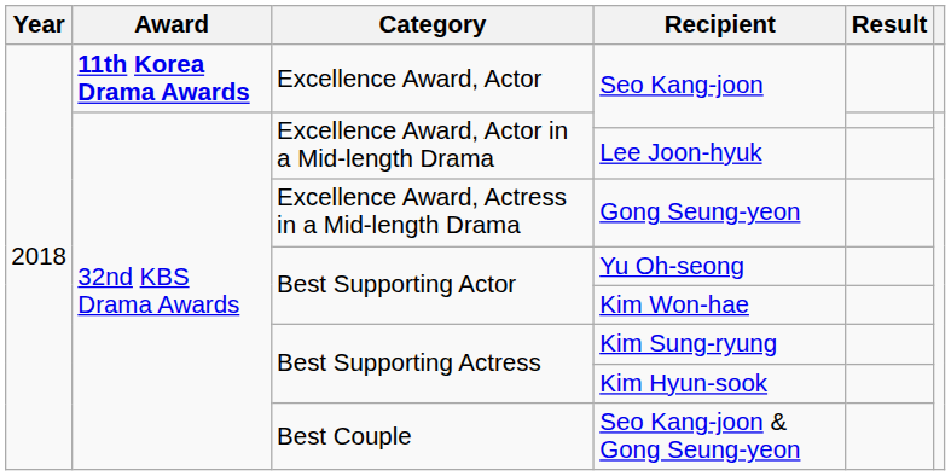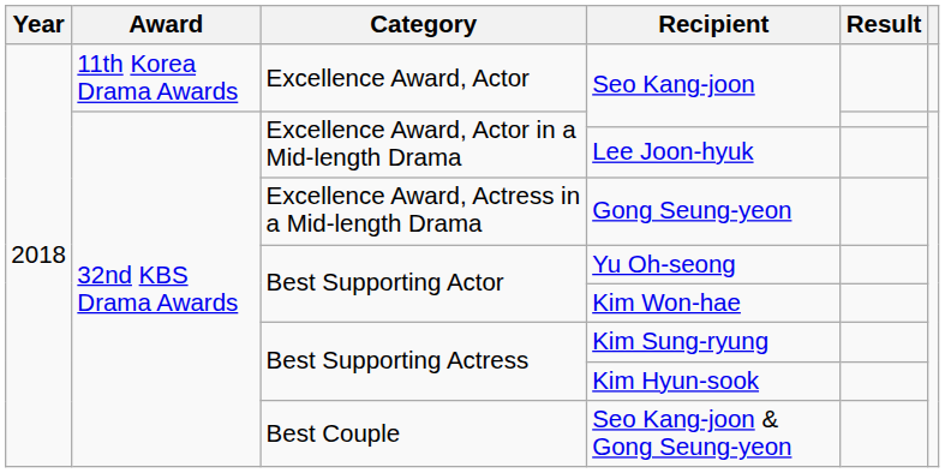Excellence Award, Actor / Seo Kang-joon | Award: bold -> normal
